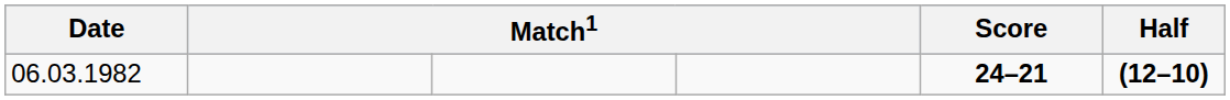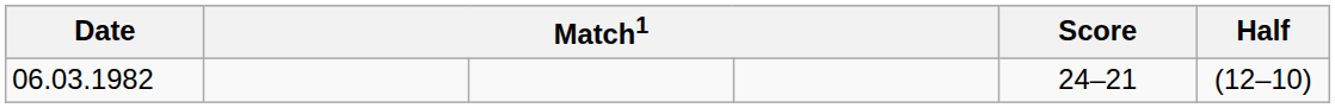06.03.1982 | Score: bold -> normal
06.03.1982 | Half: bold -> normal
